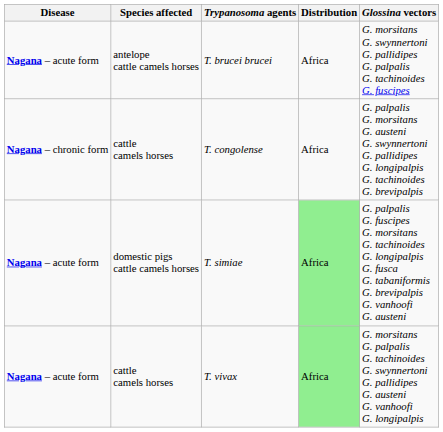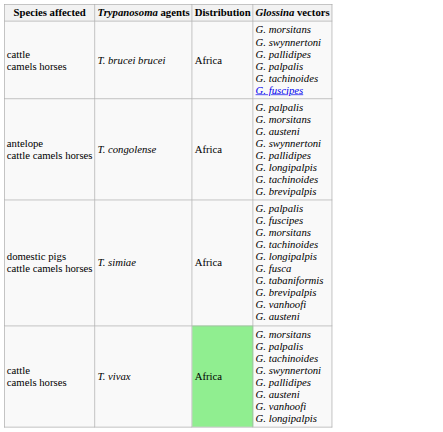- column: Disease | Nagana – acute form | Nagana – chronic form | Nagana – acute form | Nagana – acute form
T. brucei brucei | Species affected: antelope cattle camels horses -> cattle camels horses
T. congolense | Species affected: cattle camels horses -> antelope cattle camels horses
T. simiae | Distribution: lightgreen background -> no background
